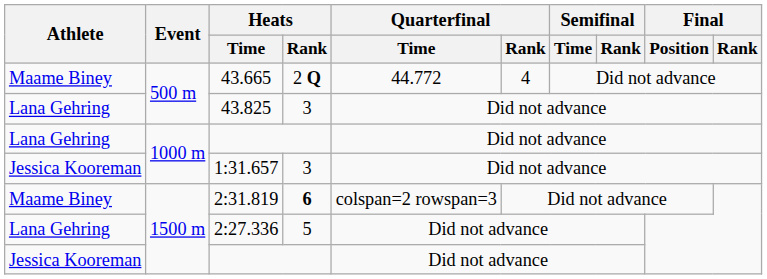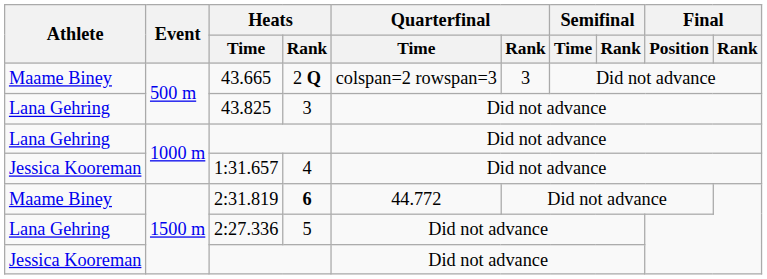43.665 | Quarterfinal / Time: 44.772 -> colspan=2 rowspan=3
43.665 | Quarterfinal / Rank: 4 -> 3
1:31.657 | Heats / Rank: 3 -> 4
2:31.819 | Quarterfinal / Time: colspan=2 rowspan=3 -> 44.772
